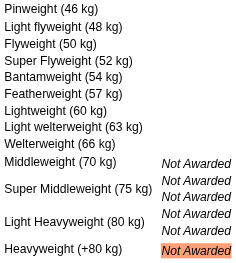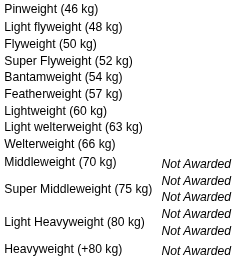Heavyweight (+80 kg) / Not Awarded | column 2: lightsalmon background -> no background
